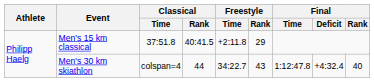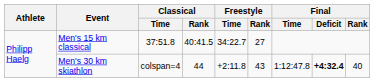Men's 15 km classical | Freestyle / Time: +2:11.8 -> 34:22.7
Men's 15 km classical | Freestyle / Rank: 29 -> 27
Men's 30 km skiathlon | Freestyle / Time: 34:22.7 -> +2:11.8
Men's 30 km skiathlon | Final / Deficit: normal -> bold
